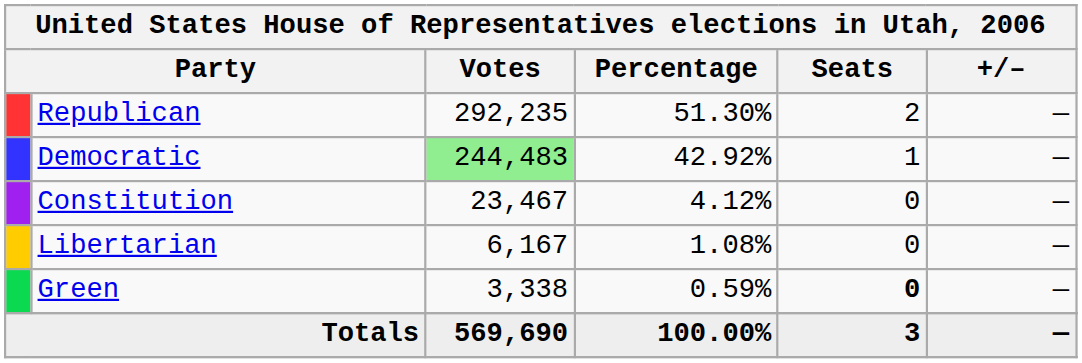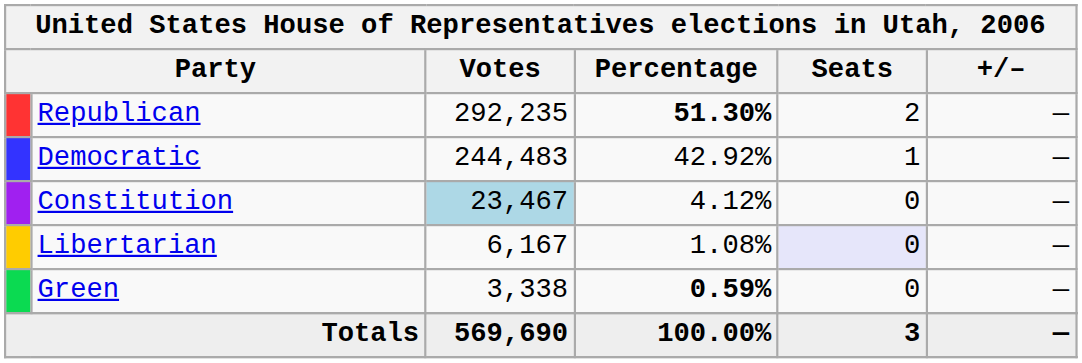Republican | Percentage: normal -> bold
Democratic | Votes: lightgreen background -> no background
Constitution | Votes: no background -> lightblue background
Libertarian | Seats: no background -> lavender background
Green | Percentage: normal -> bold
Green | Seats: bold -> normal
